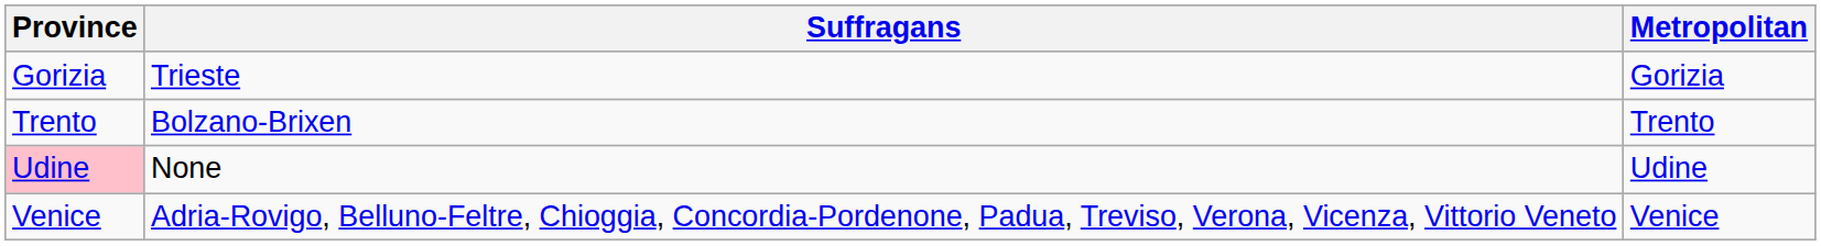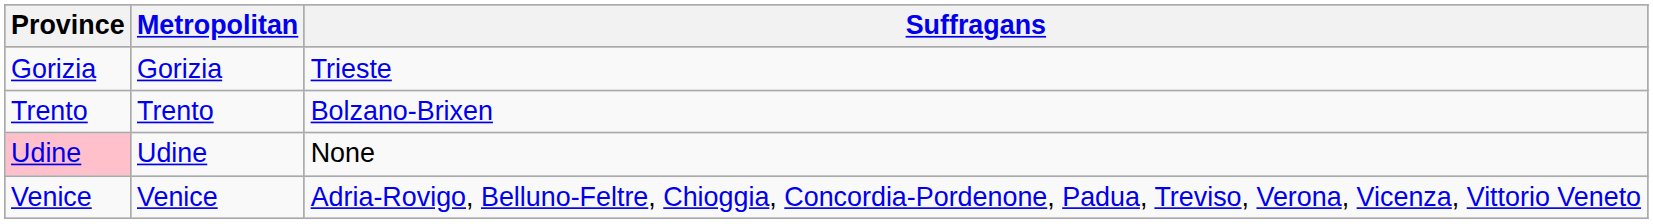columns swapped: Metropolitan <-> Suffragans
